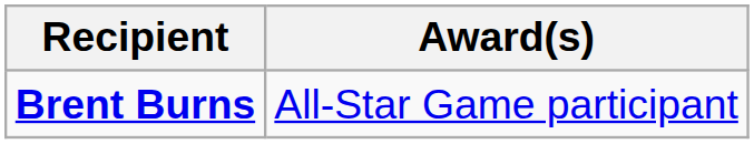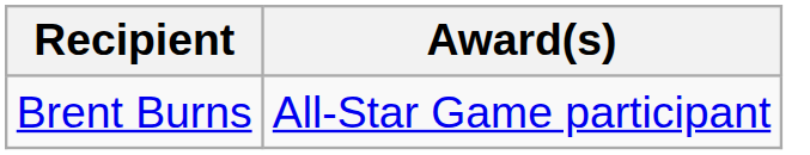row 2 | Recipient: bold -> normal
